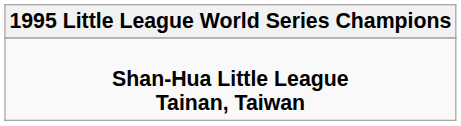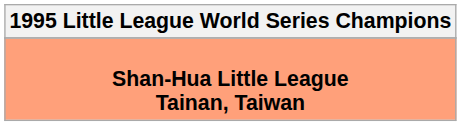row 2 | column 1: no background -> lightsalmon background
